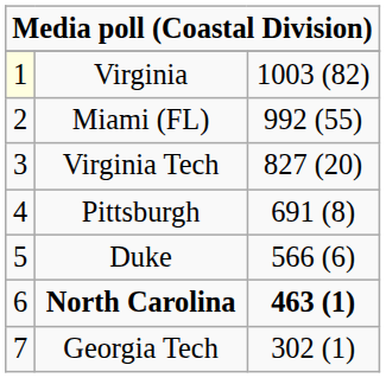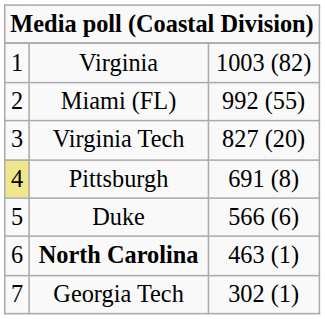Virginia | column 1: lightyellow background -> no background
Pittsburgh | column 1: no background -> khaki background
North Carolina | column 3: bold -> normal
